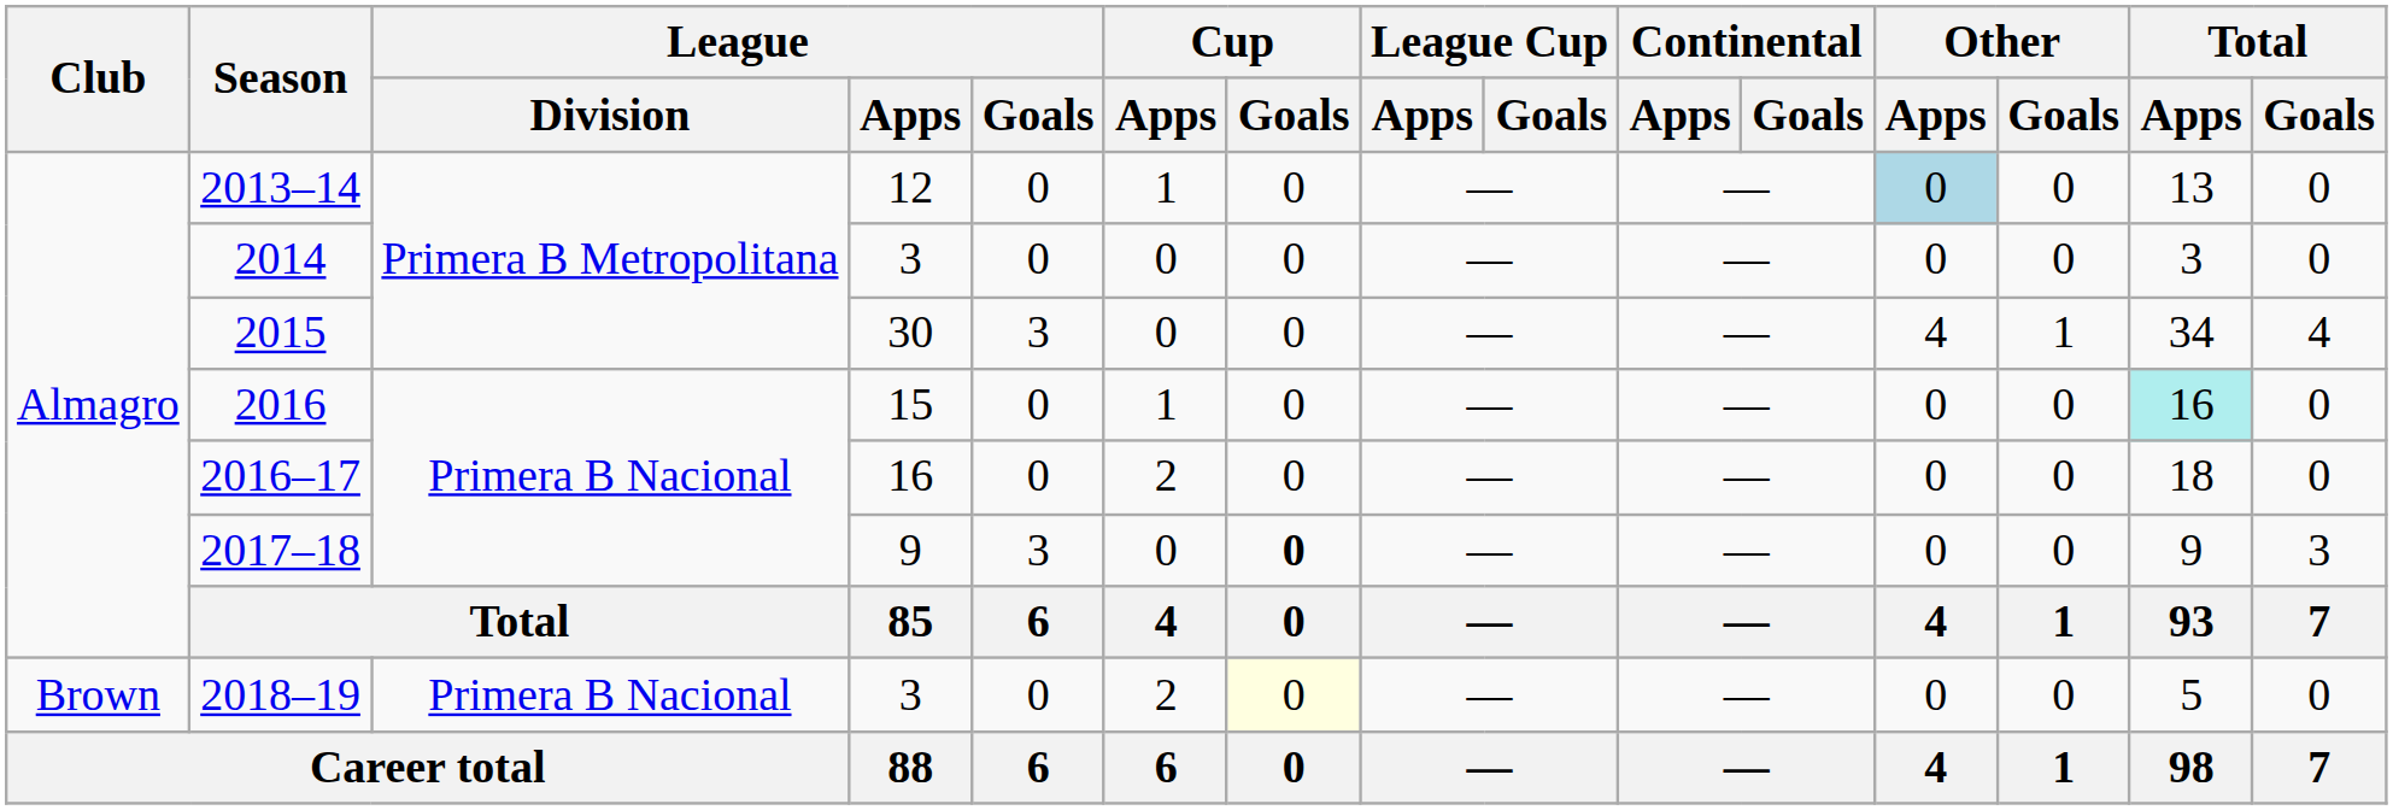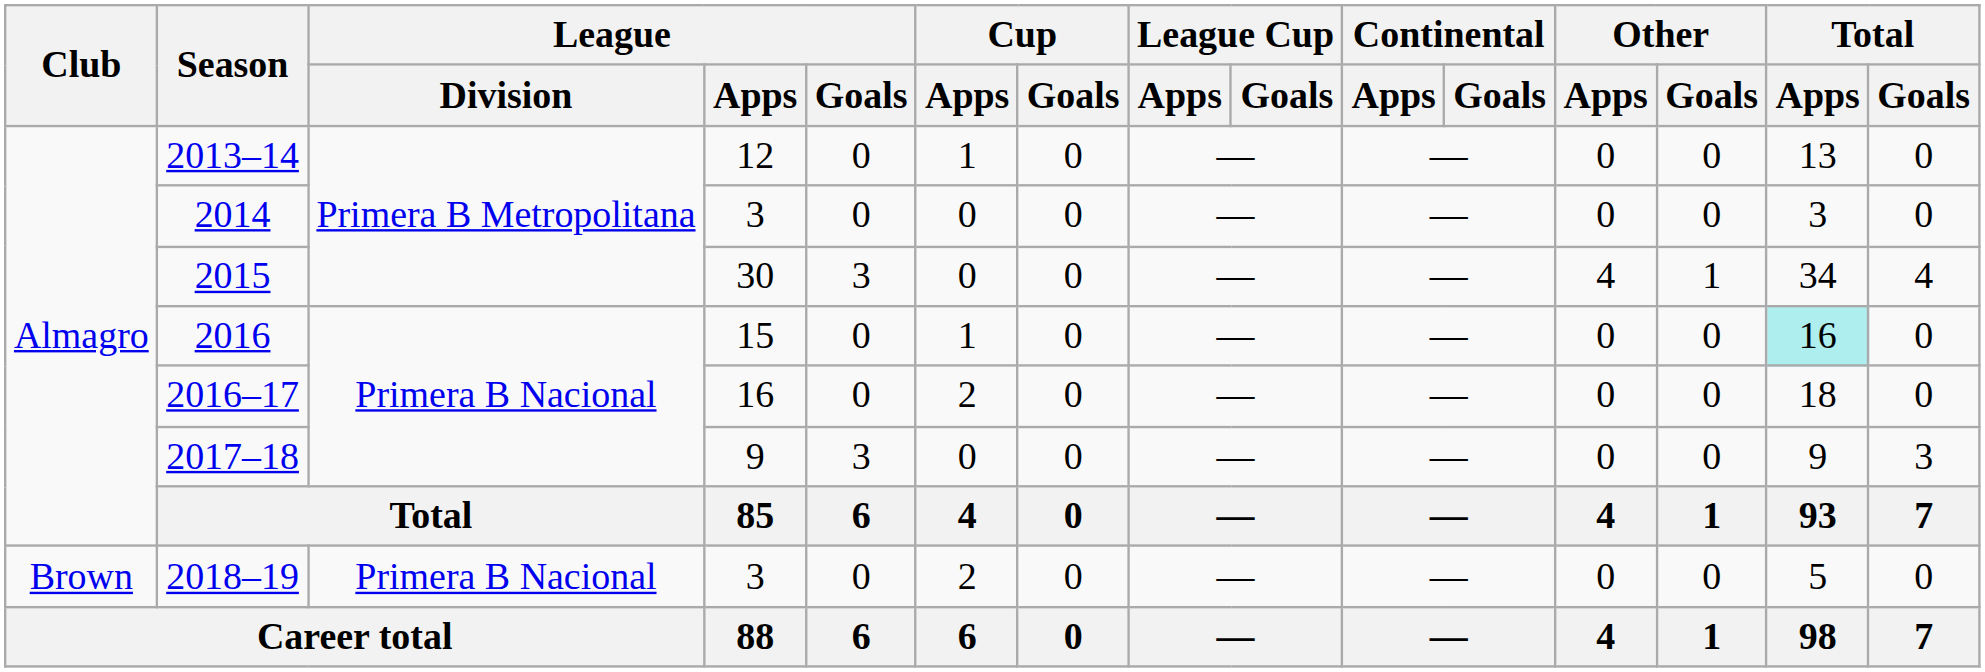2013–14 | Other / Apps: lightblue background -> no background
2017–18 | Cup / Goals: bold -> normal
2018–19 | Cup / Goals: lightyellow background -> no background
